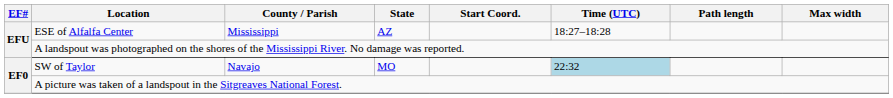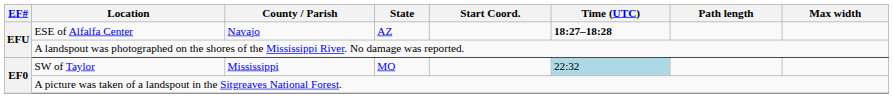ESE of Alfalfa Center | County / Parish: Mississippi -> Navajo
ESE of Alfalfa Center | Time (UTC): normal -> bold
SW of Taylor | County / Parish: Navajo -> Mississippi
